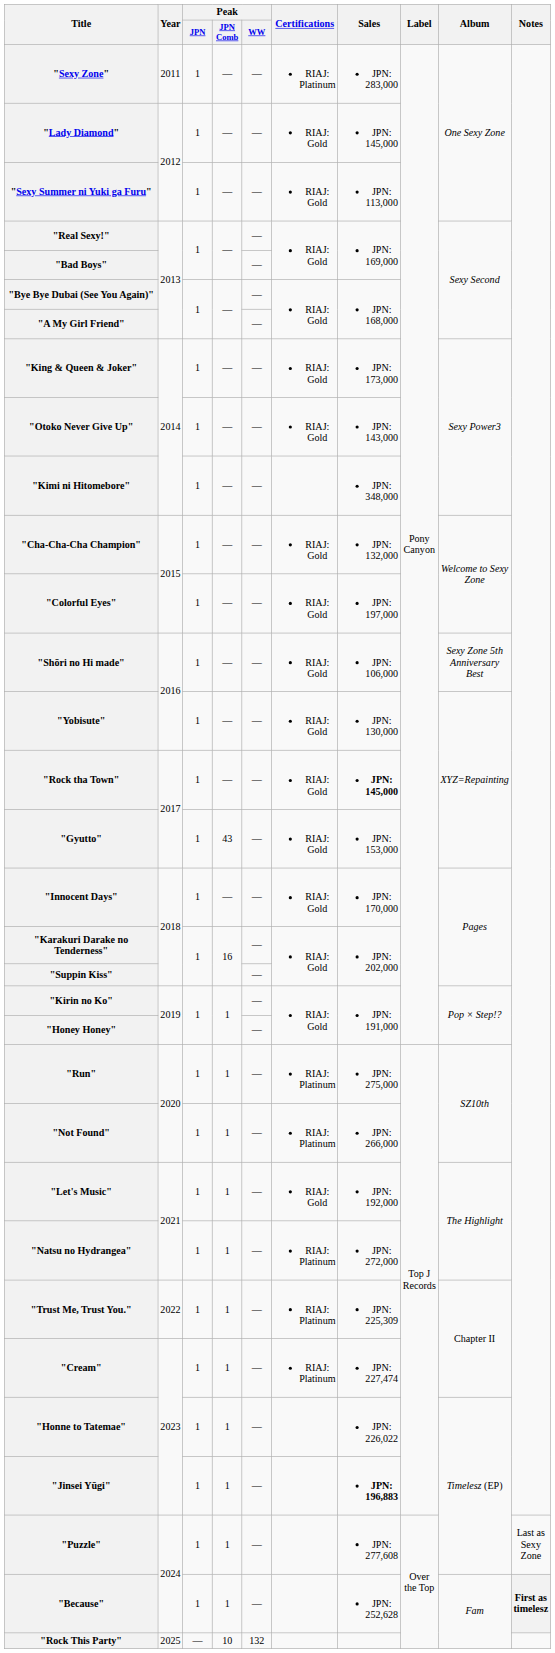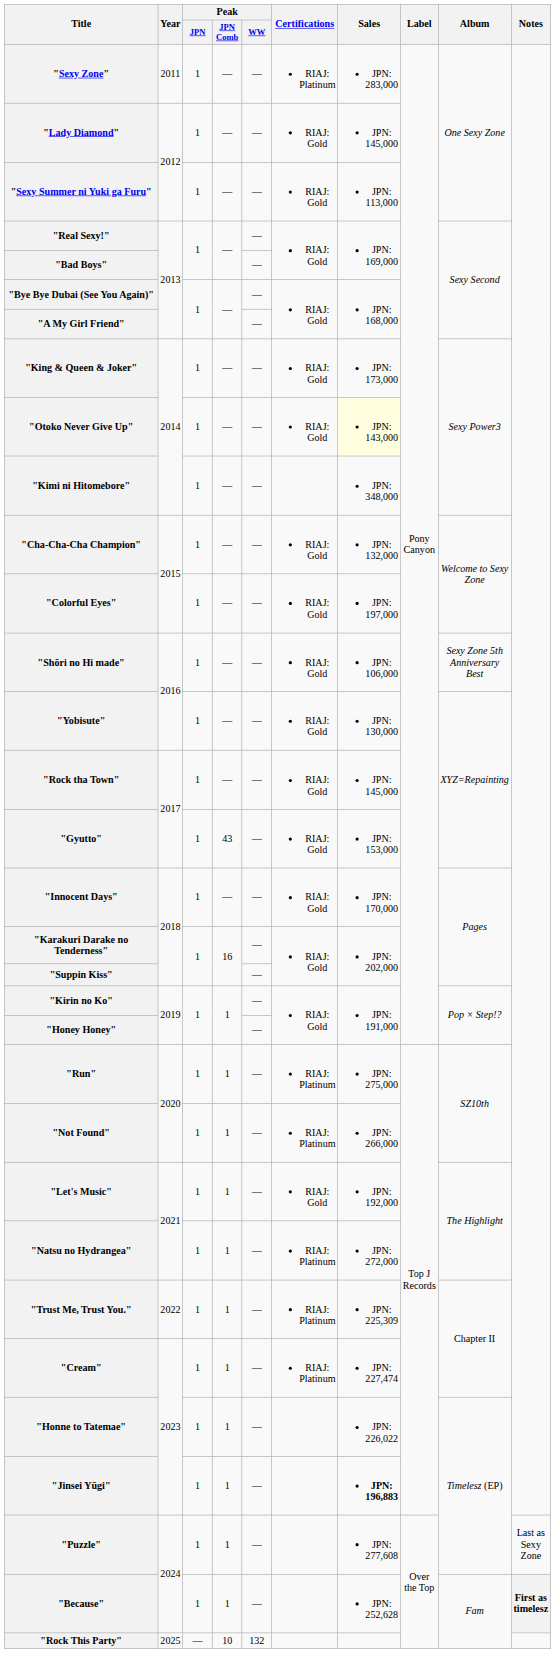"Otoko Never Give Up" | Sales: no background -> lightyellow background
"Rock tha Town" | Sales: bold -> normal
